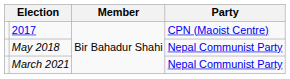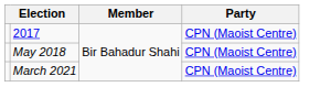May 2018 | Party: Nepal Communist Party -> CPN (Maoist Centre)
March 2021 | Party: Nepal Communist Party -> CPN (Maoist Centre)
